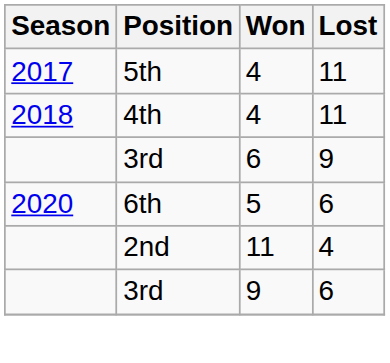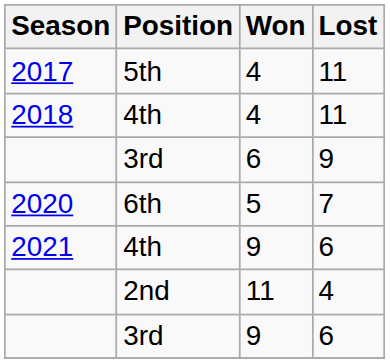2020 | Lost: 6 -> 7
+ row: 2021 | 4th | 9 | 6
